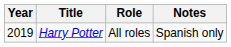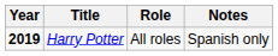row 2 | Year: normal -> bold
